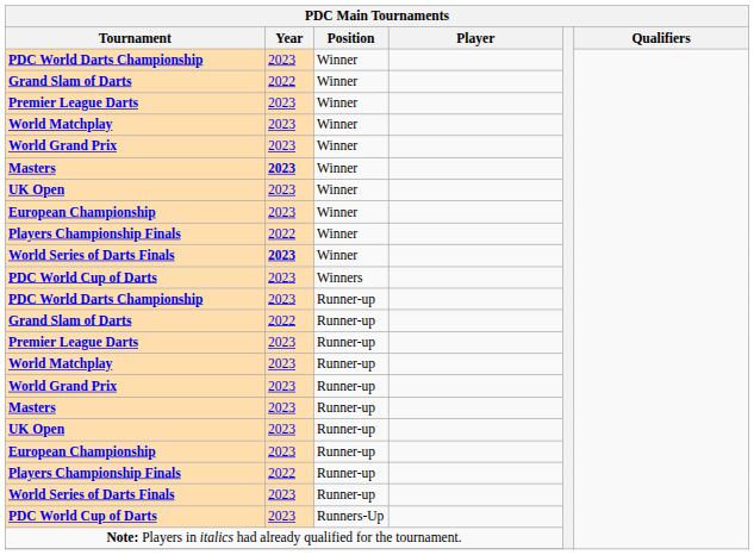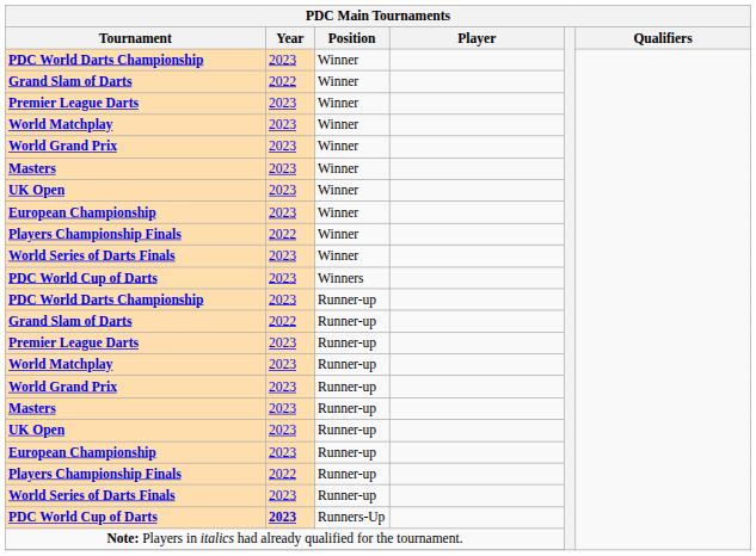Masters / Winner | Year: bold -> normal
World Series of Darts Finals / Winner | Year: bold -> normal
PDC World Cup of Darts / Runners-Up | Year: normal -> bold
